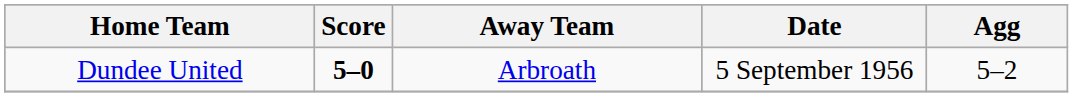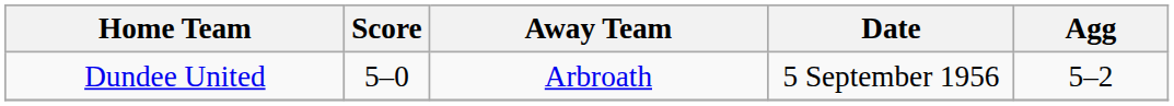Dundee United | Score: bold -> normal
